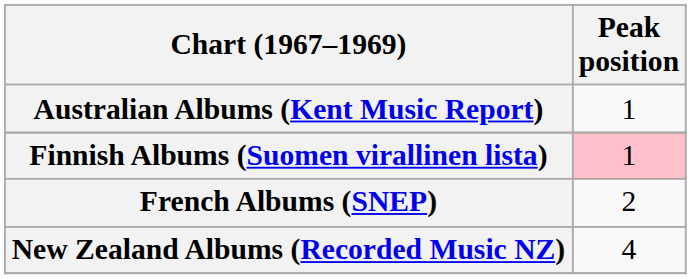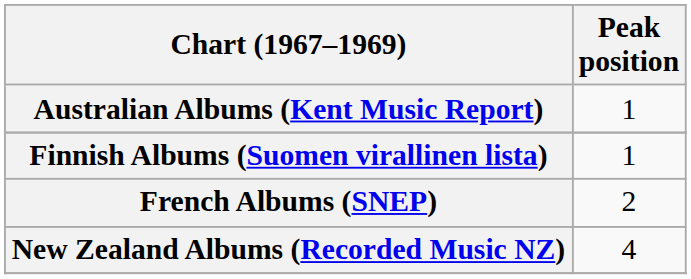Finnish Albums (Suomen virallinen lista) | Peak position: pink background -> no background
